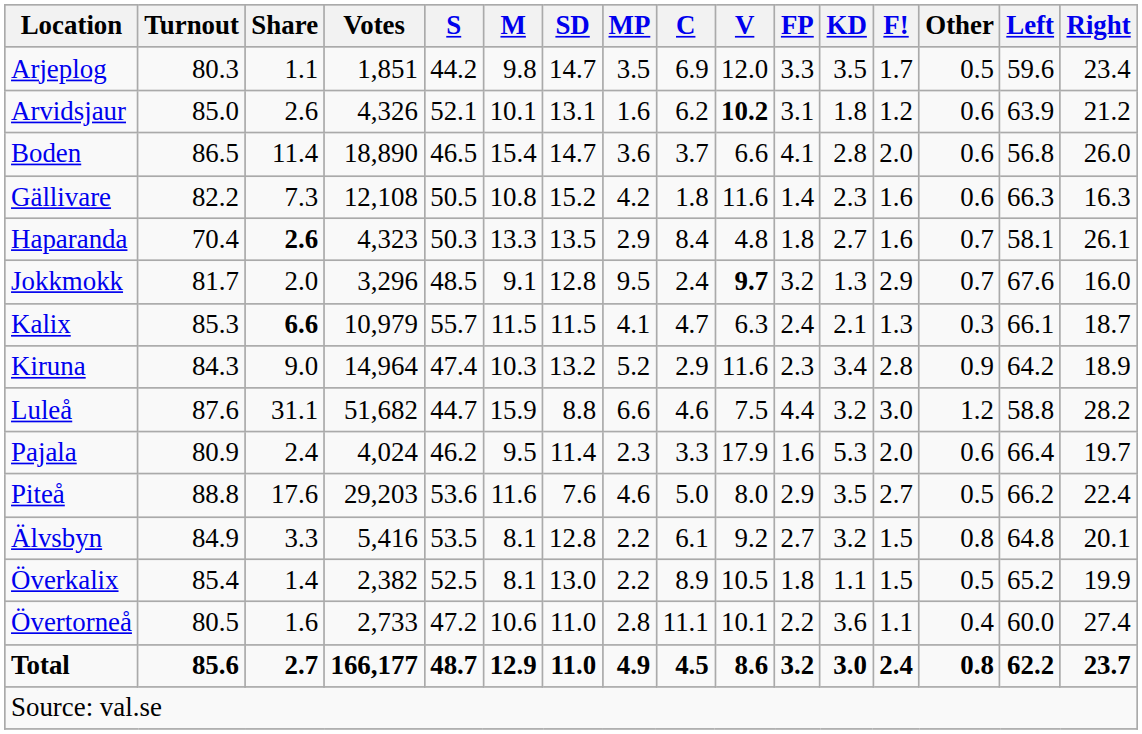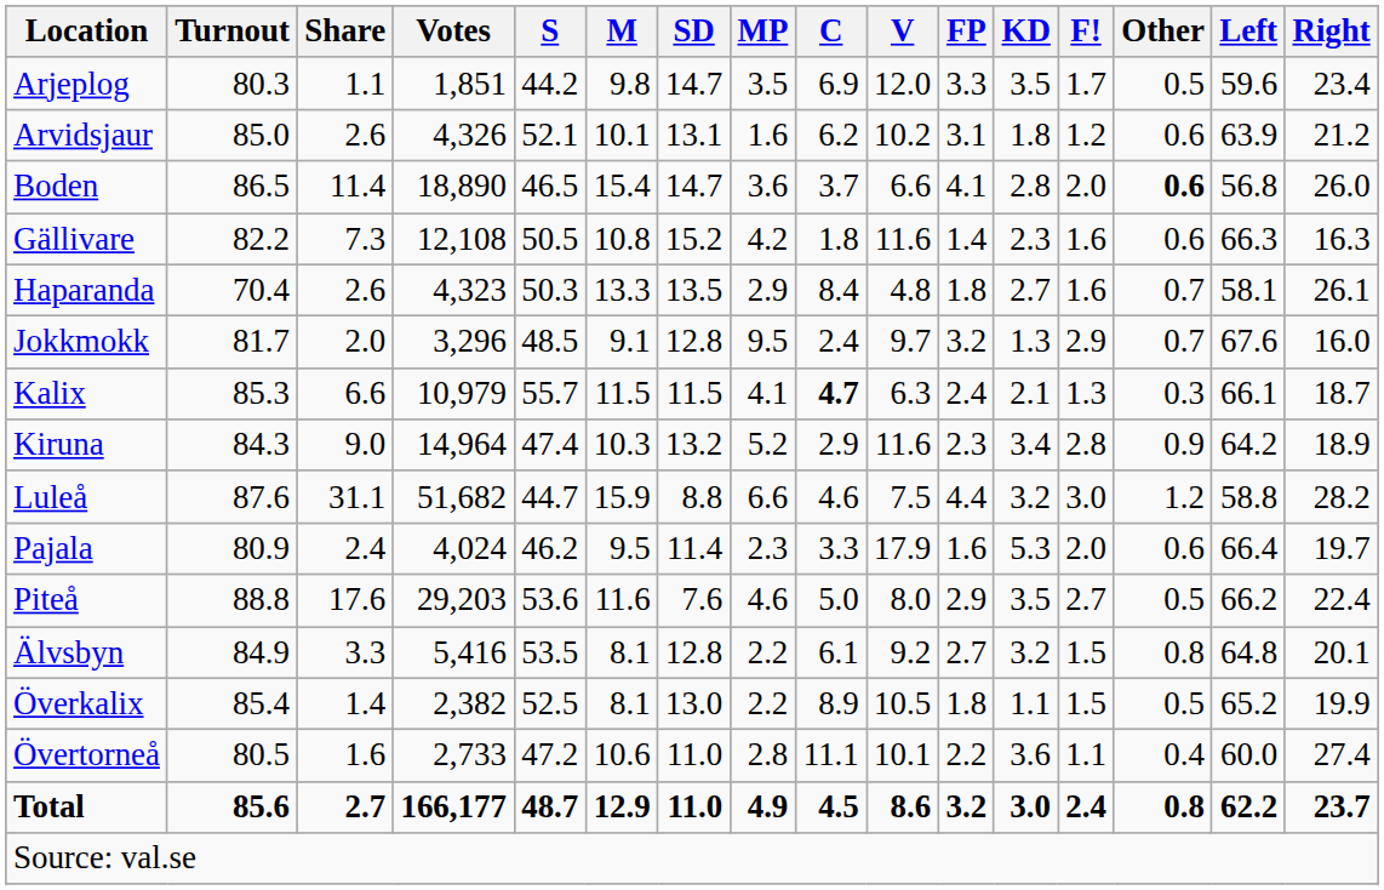Arvidsjaur | V: bold -> normal
Boden | Other: normal -> bold
Haparanda | Share: bold -> normal
Jokkmokk | V: bold -> normal
Kalix | Share: bold -> normal
Kalix | C: normal -> bold
